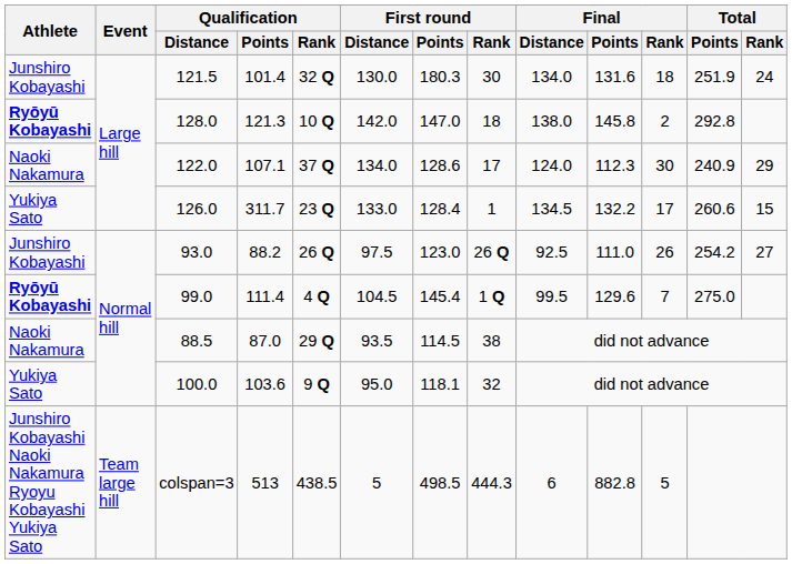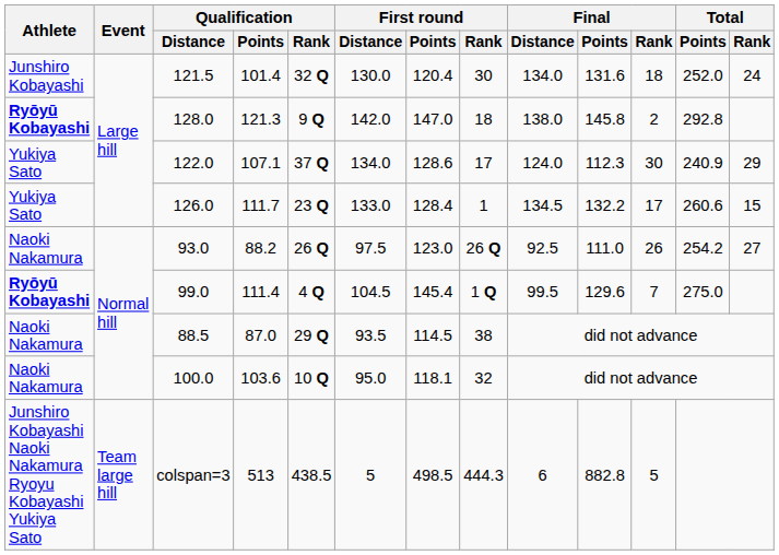121.5 | First round / Points: 180.3 -> 120.4
121.5 | Total / Points: 251.9 -> 252.0
128.0 | Qualification / Rank: 10 Q -> 9 Q
122.0 | Athlete: Naoki Nakamura -> Yukiya Sato
126.0 | Qualification / Points: 311.7 -> 111.7
93.0 | Athlete: Junshiro Kobayashi -> Naoki Nakamura
100.0 | Athlete: Yukiya Sato -> Naoki Nakamura
100.0 | Qualification / Rank: 9 Q -> 10 Q
